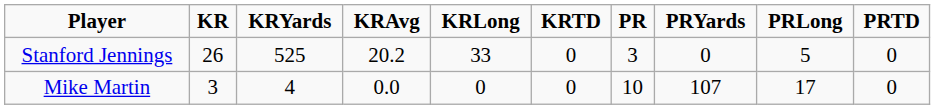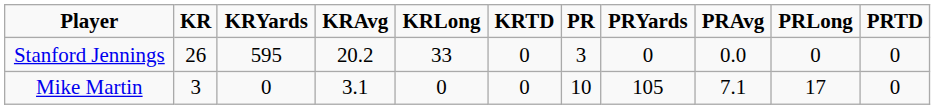+ column: PRAvg | 0.0 | 7.1
Stanford Jennings | KRYards: 525 -> 595
Stanford Jennings | PRLong: 5 -> 0
Mike Martin | KRYards: 4 -> 0
Mike Martin | KRAvg: 0.0 -> 3.1
Mike Martin | PRYards: 107 -> 105
